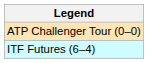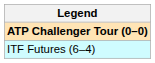row 2 | column 1: normal -> bold
